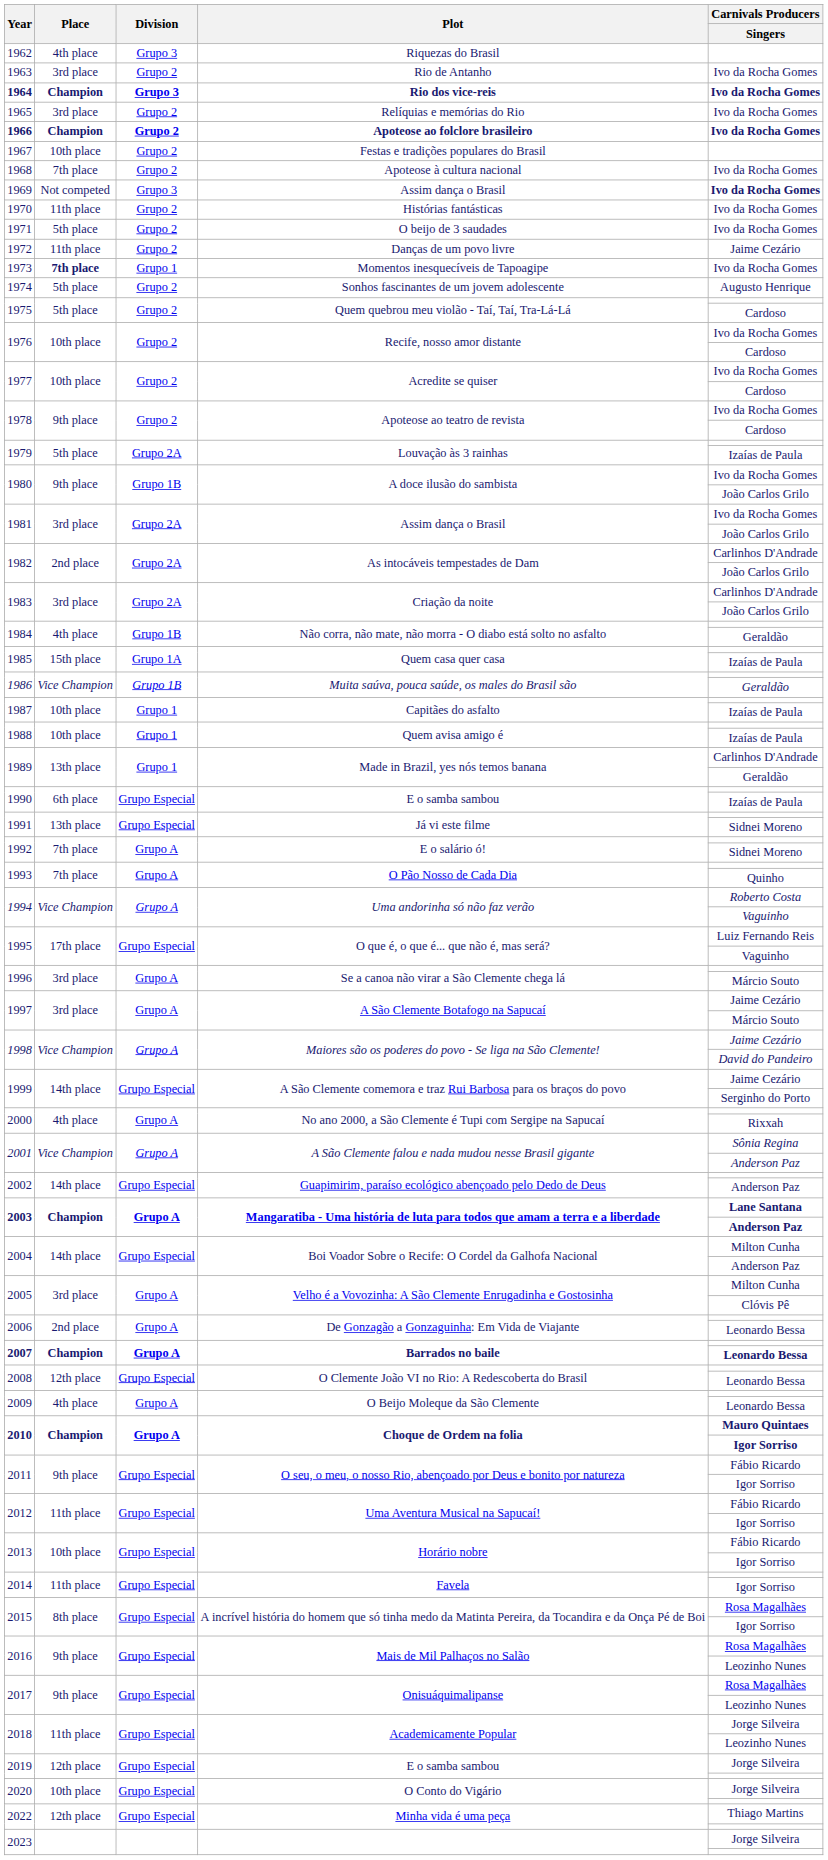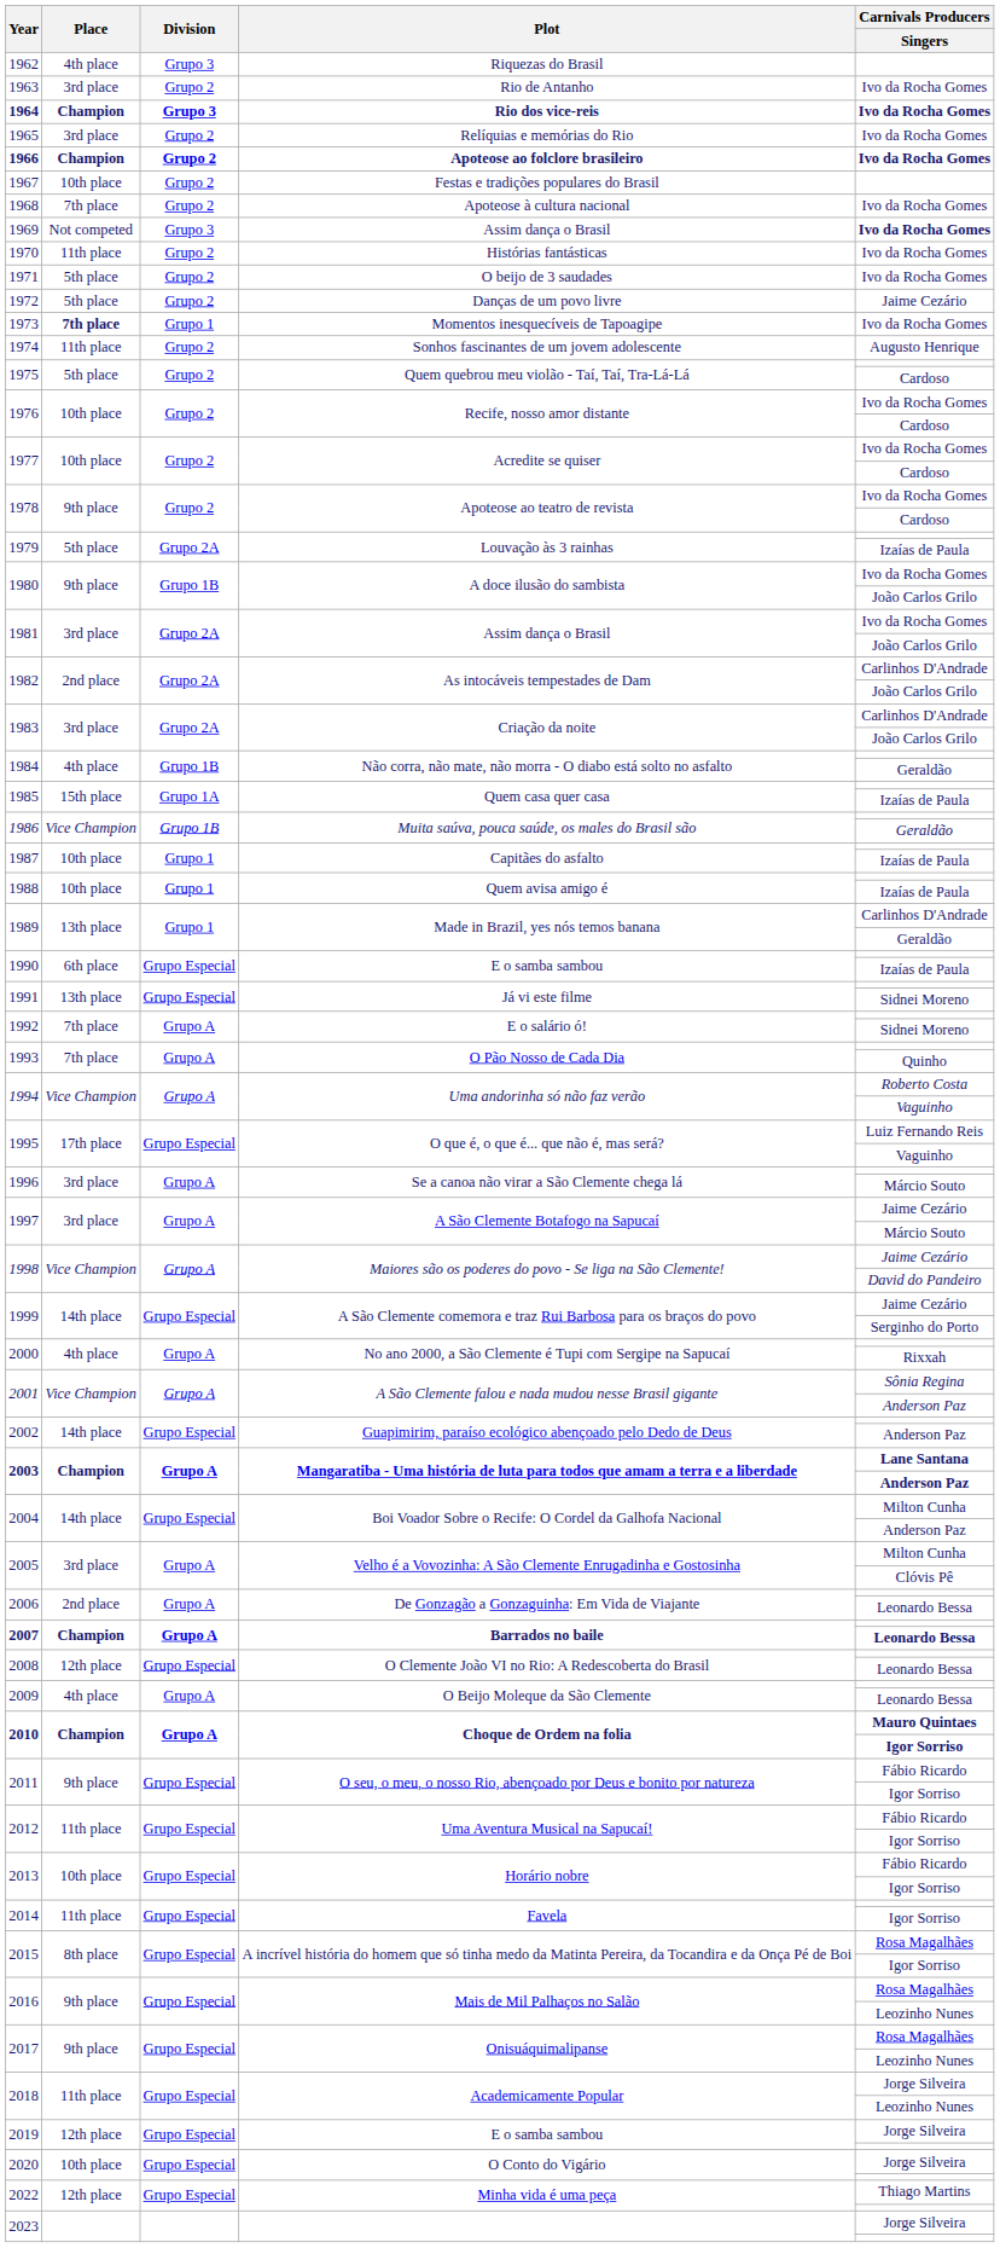1972 | Place: 11th place -> 5th place
1974 | Place: 5th place -> 11th place
